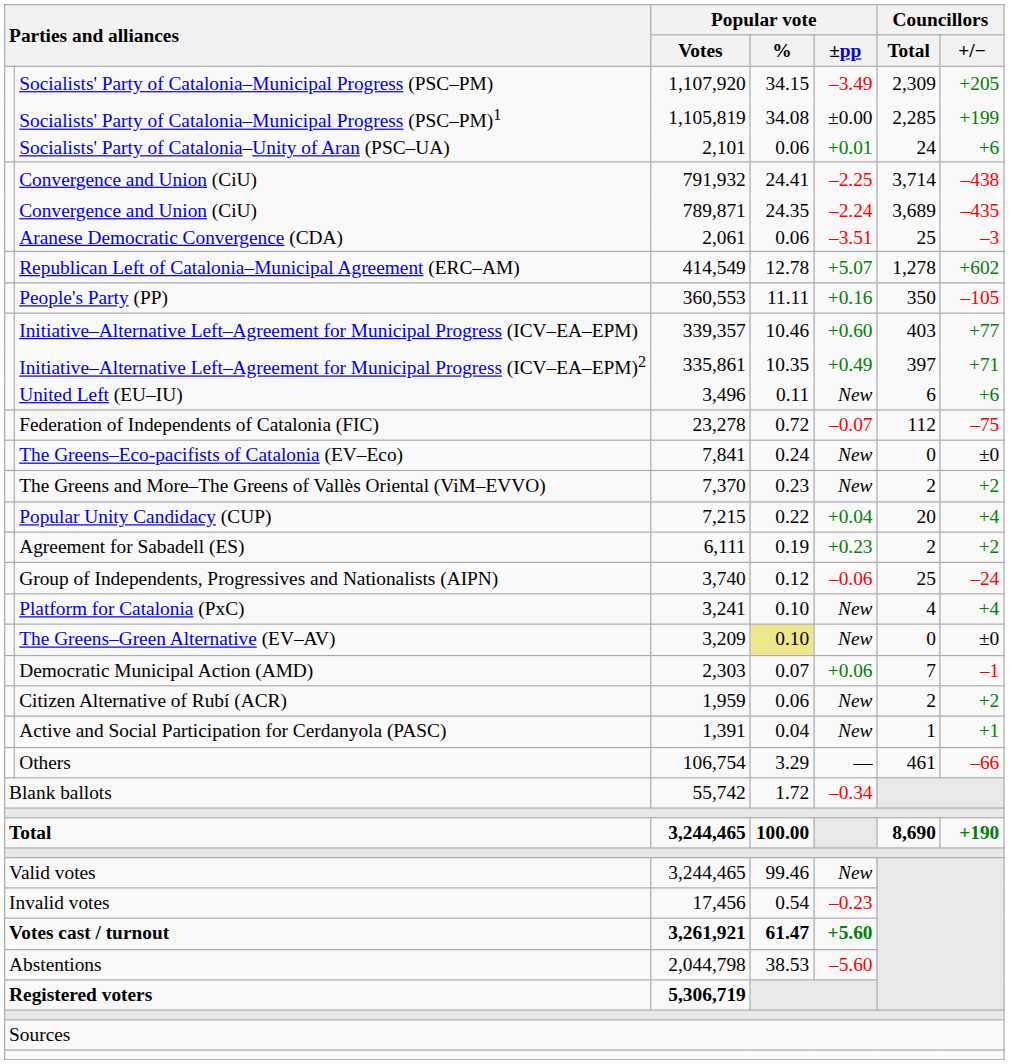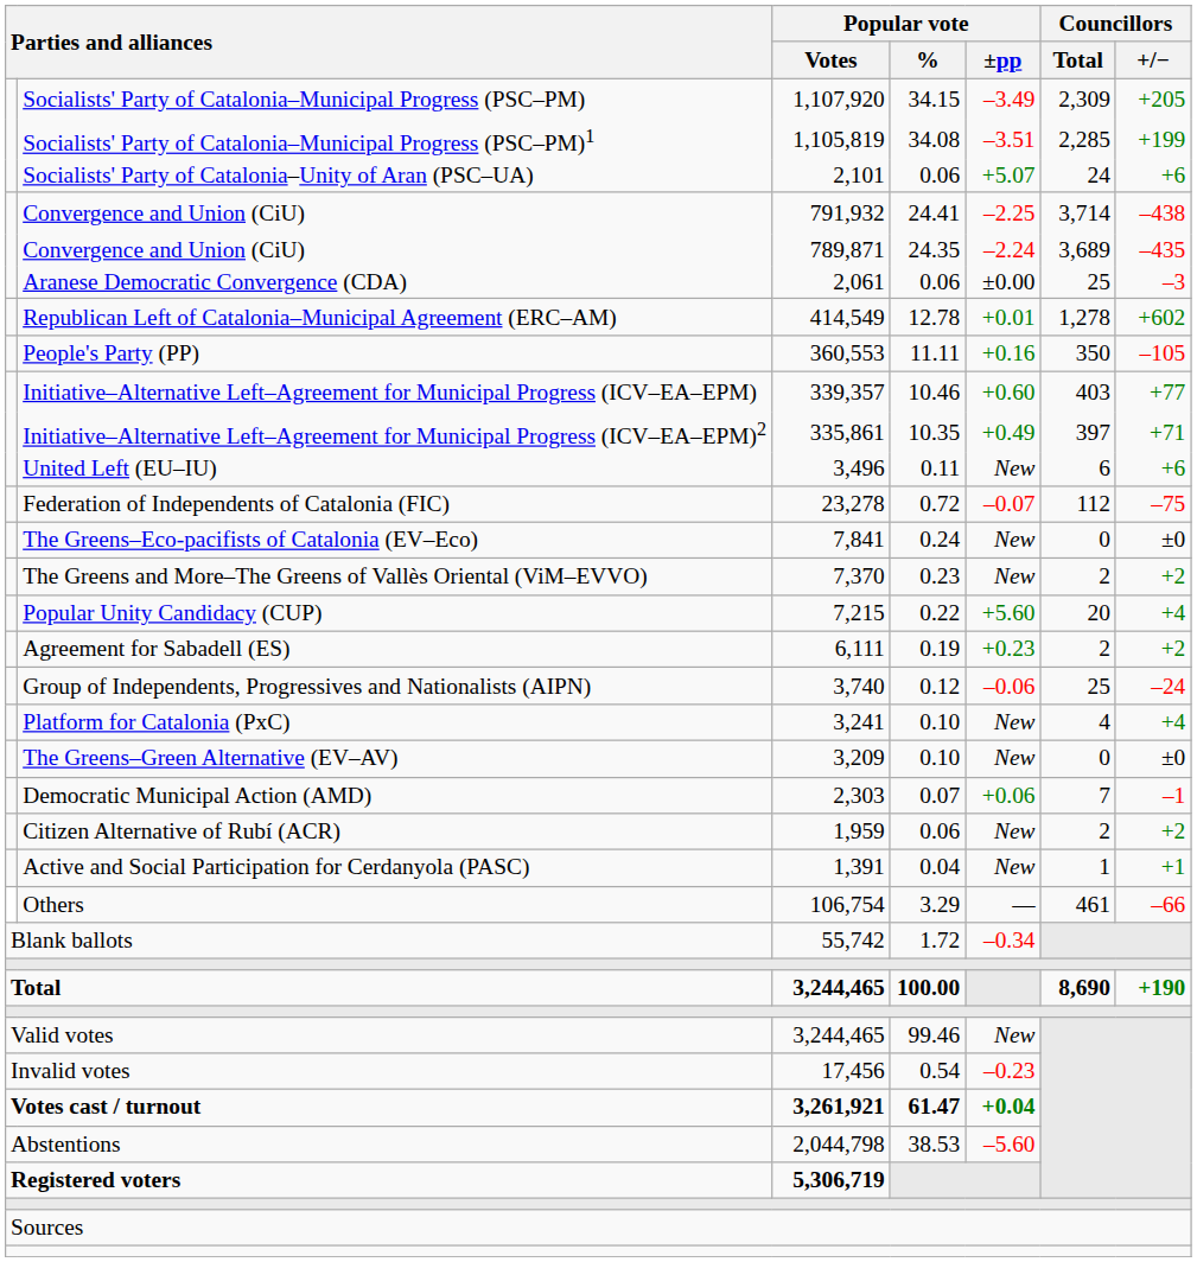Socialists' Party of Catalonia–Municipal Progress (PSC–PM)1 | Popular vote / ±pp: ±0.00 -> –3.51
Socialists' Party of Catalonia–Unity of Aran (PSC–UA) | Popular vote / ±pp: +0.01 -> +5.07
Aranese Democratic Convergence (CDA) | Popular vote / ±pp: –3.51 -> ±0.00
Republican Left of Catalonia–Municipal Agreement (ERC–AM) | Popular vote / ±pp: +5.07 -> +0.01
Popular Unity Candidacy (CUP) | Popular vote / ±pp: +0.04 -> +5.60
The Greens–Green Alternative (EV–AV) | Popular vote / %: khaki background -> no background
Votes cast / turnout | Popular vote / ±pp: +5.60 -> +0.04
